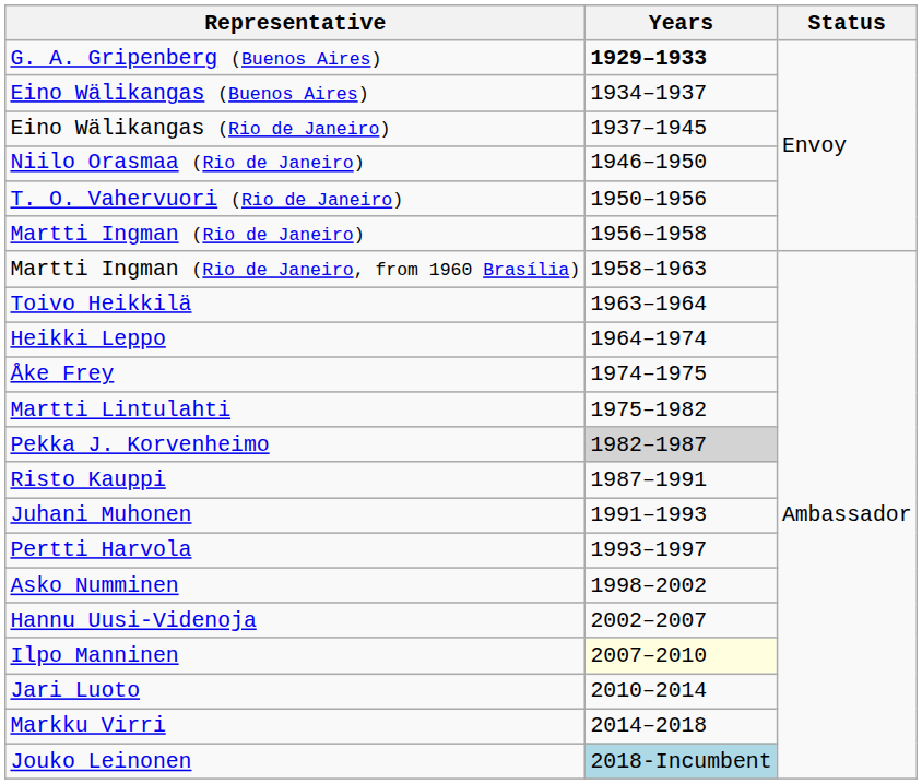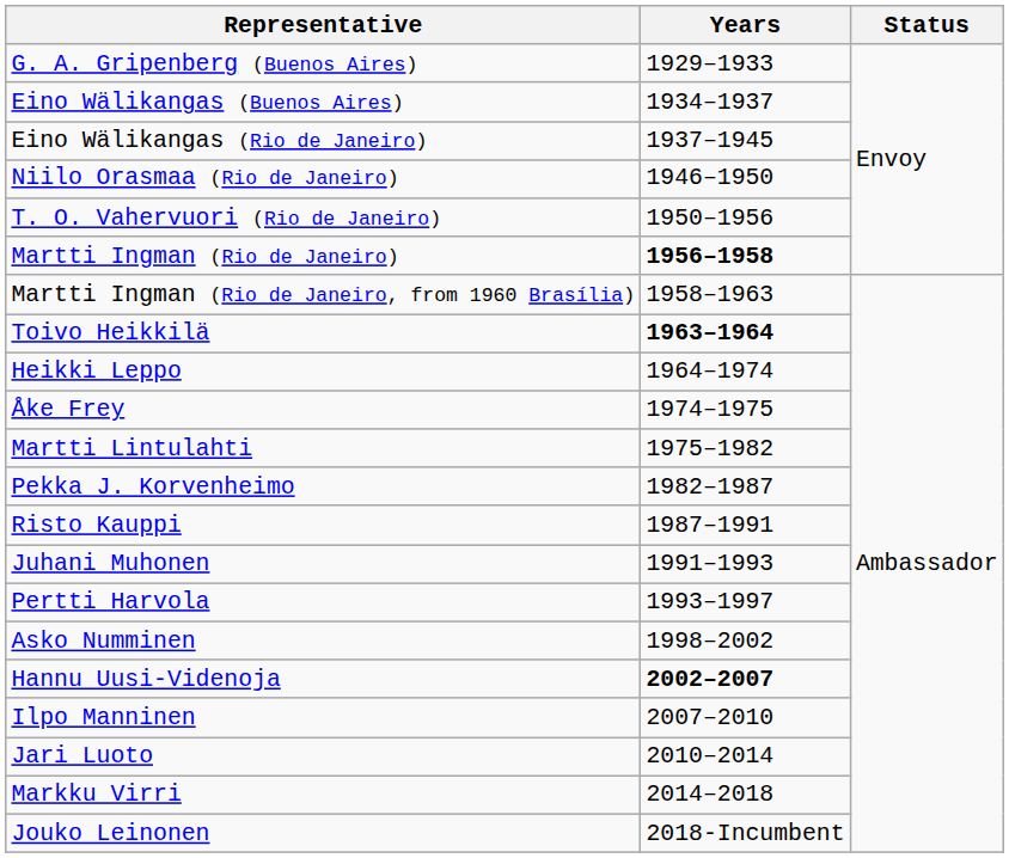G. A. Gripenberg (Buenos Aires) | Years: bold -> normal
Martti Ingman (Rio de Janeiro) | Years: normal -> bold
Toivo Heikkilä | Years: normal -> bold
Pekka J. Korvenheimo | Years: lightgrey background -> no background
Hannu Uusi-Videnoja | Years: normal -> bold
Ilpo Manninen | Years: lightyellow background -> no background
Jouko Leinonen | Years: lightblue background -> no background
